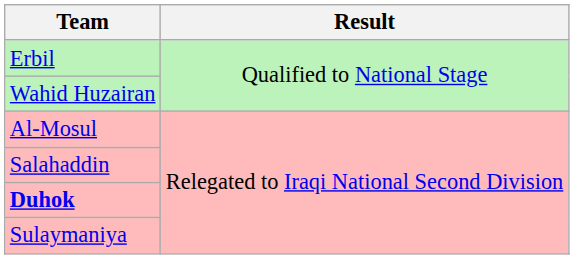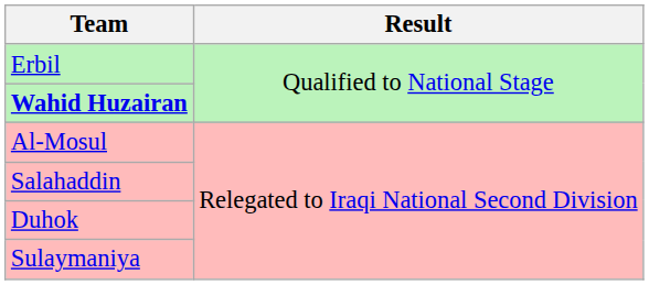Wahid Huzairan | Team: normal -> bold
Duhok | Team: bold -> normal
